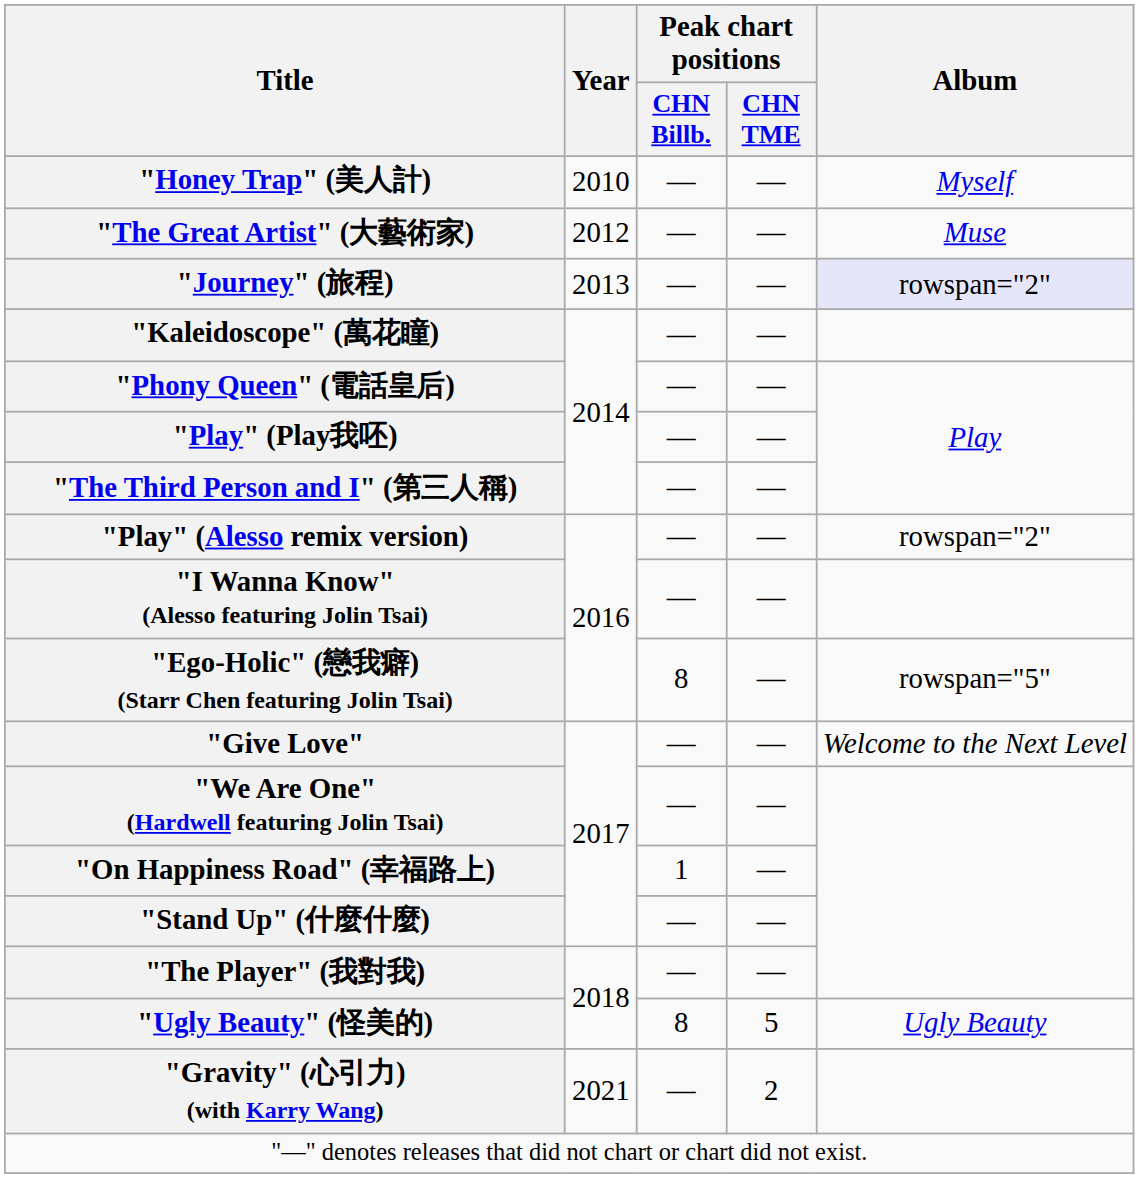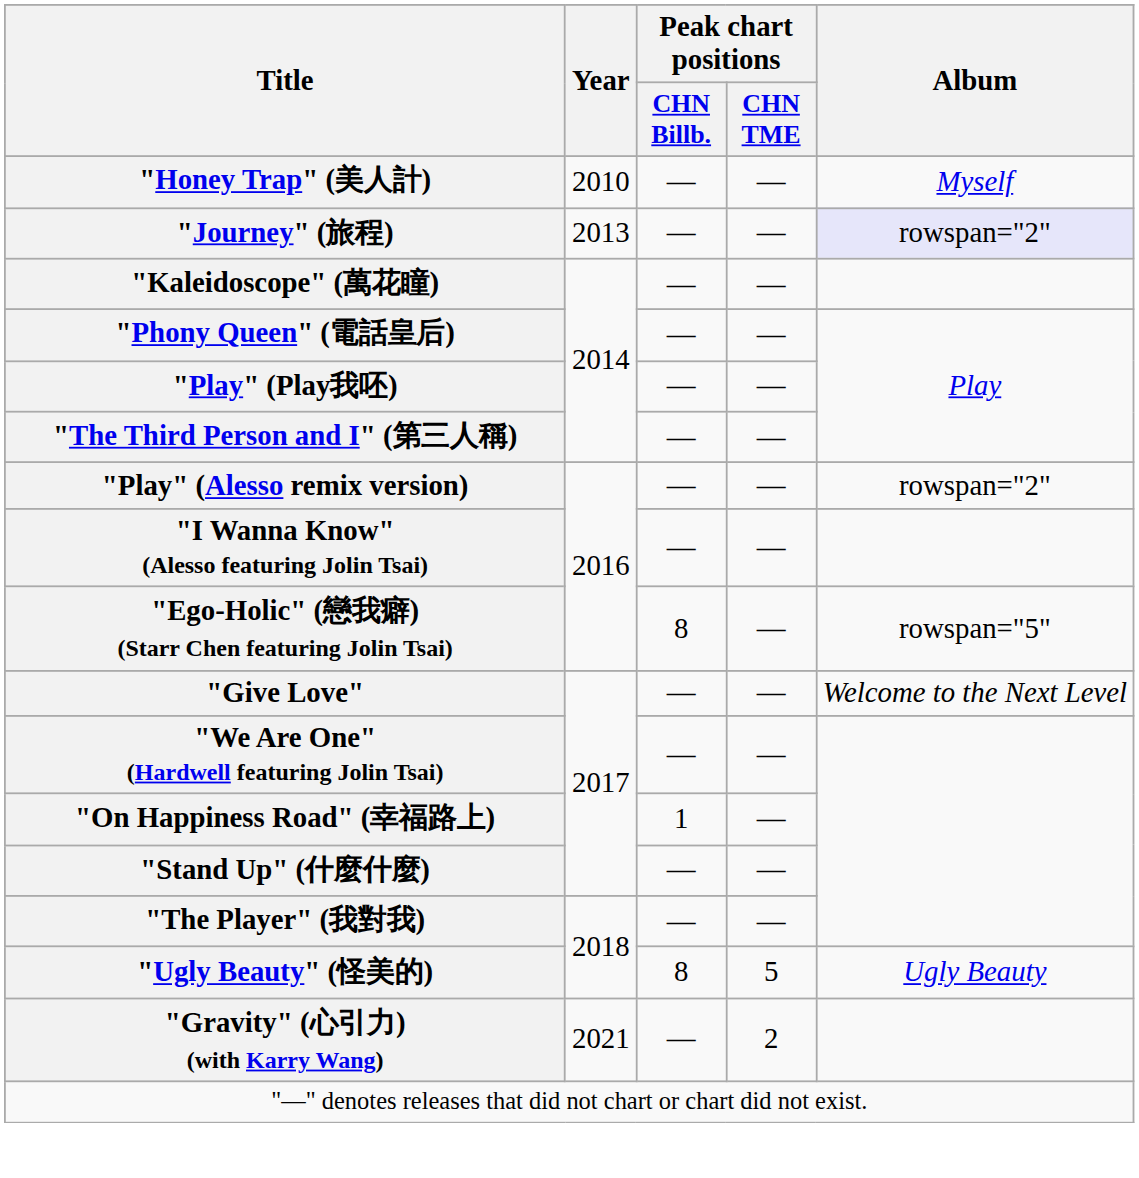- row: "The Great Artist" (大藝術家) | 2012 | — | — | Muse
